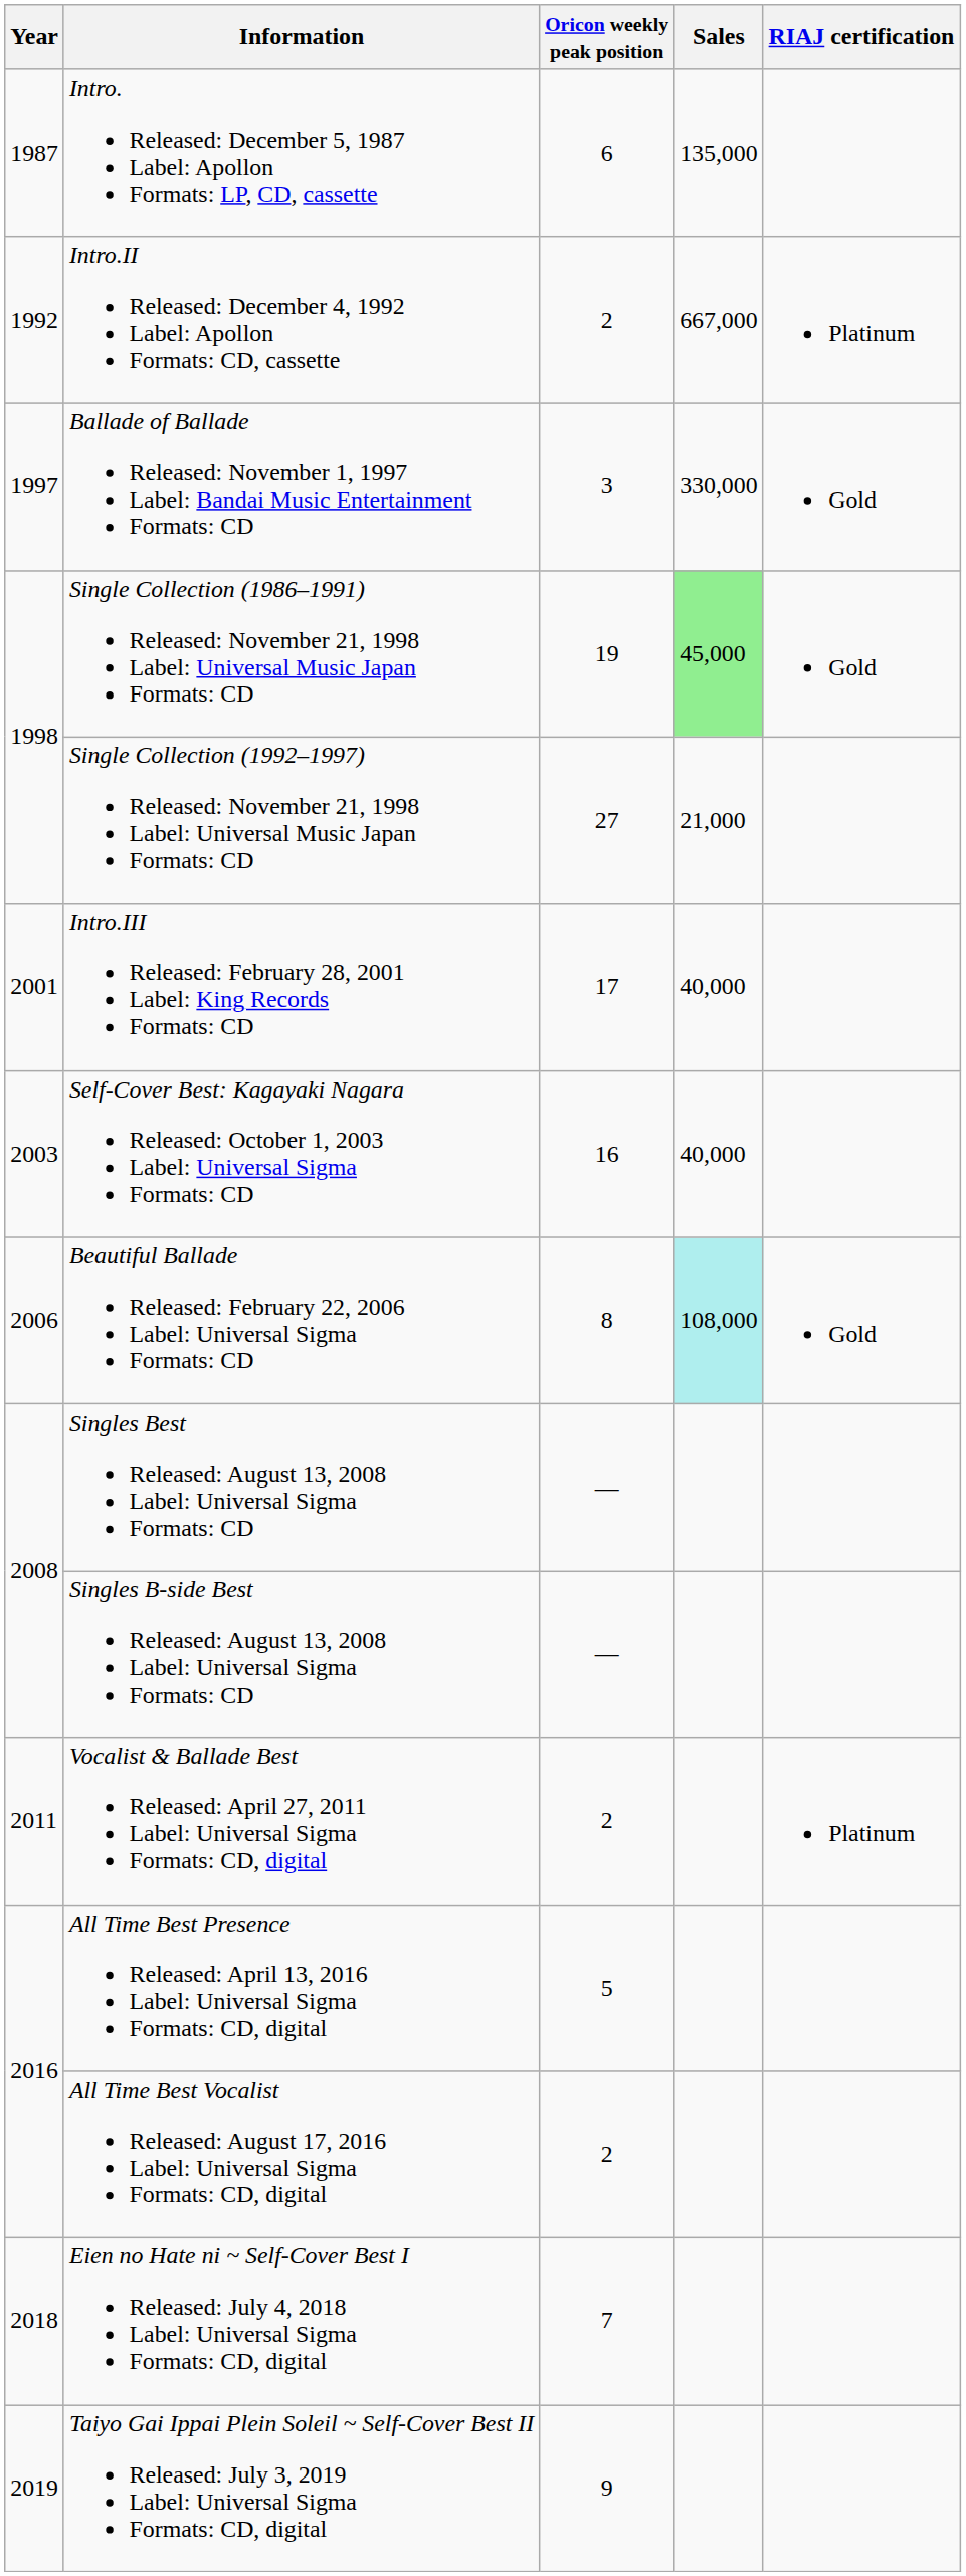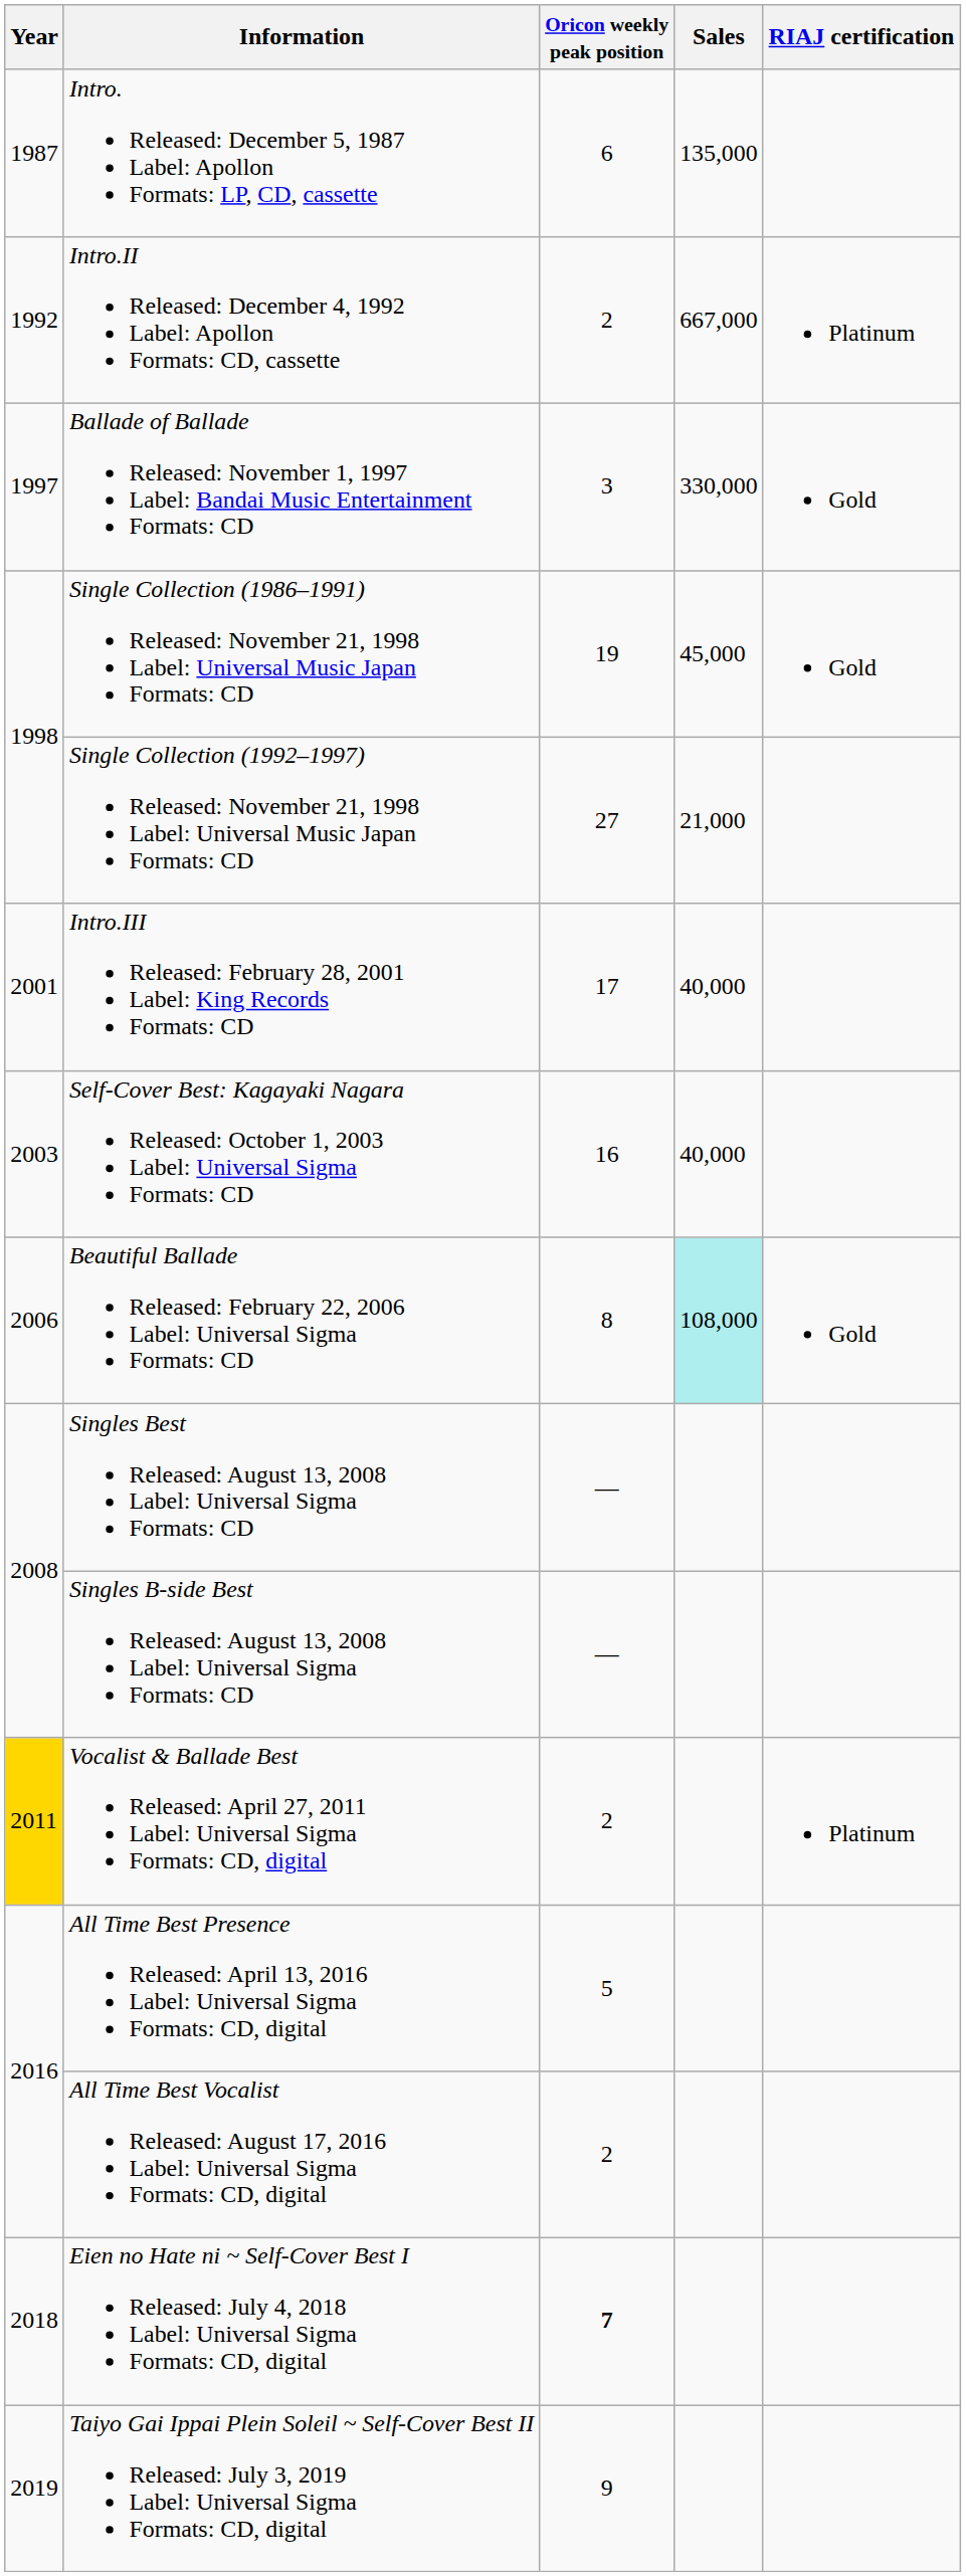row 5 | Sales: lightgreen background -> no background
row 12 | Year: no background -> gold background
row 15 | Oricon weekly peak position: normal -> bold
